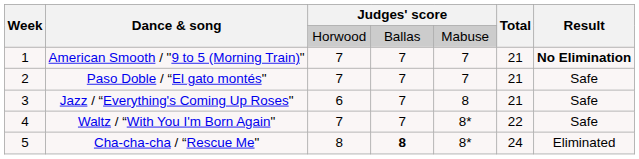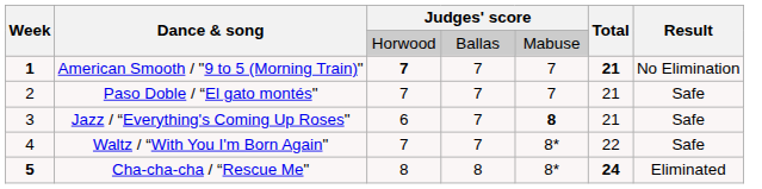American Smooth / "9 to 5 (Morning Train)" | Week: normal -> bold
American Smooth / "9 to 5 (Morning Train)" | column 3: normal -> bold
American Smooth / "9 to 5 (Morning Train)" | Total: normal -> bold
American Smooth / "9 to 5 (Morning Train)" | Result: bold -> normal
Jazz / “Everything's Coming Up Roses" | column 5: normal -> bold
Cha-cha-cha / “Rescue Me" | Week: normal -> bold
Cha-cha-cha / “Rescue Me" | column 4: bold -> normal
Cha-cha-cha / “Rescue Me" | Total: normal -> bold
